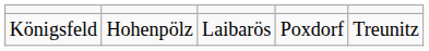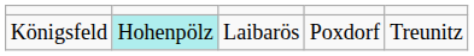Königsfeld | column 2: no background -> paleturquoise background
